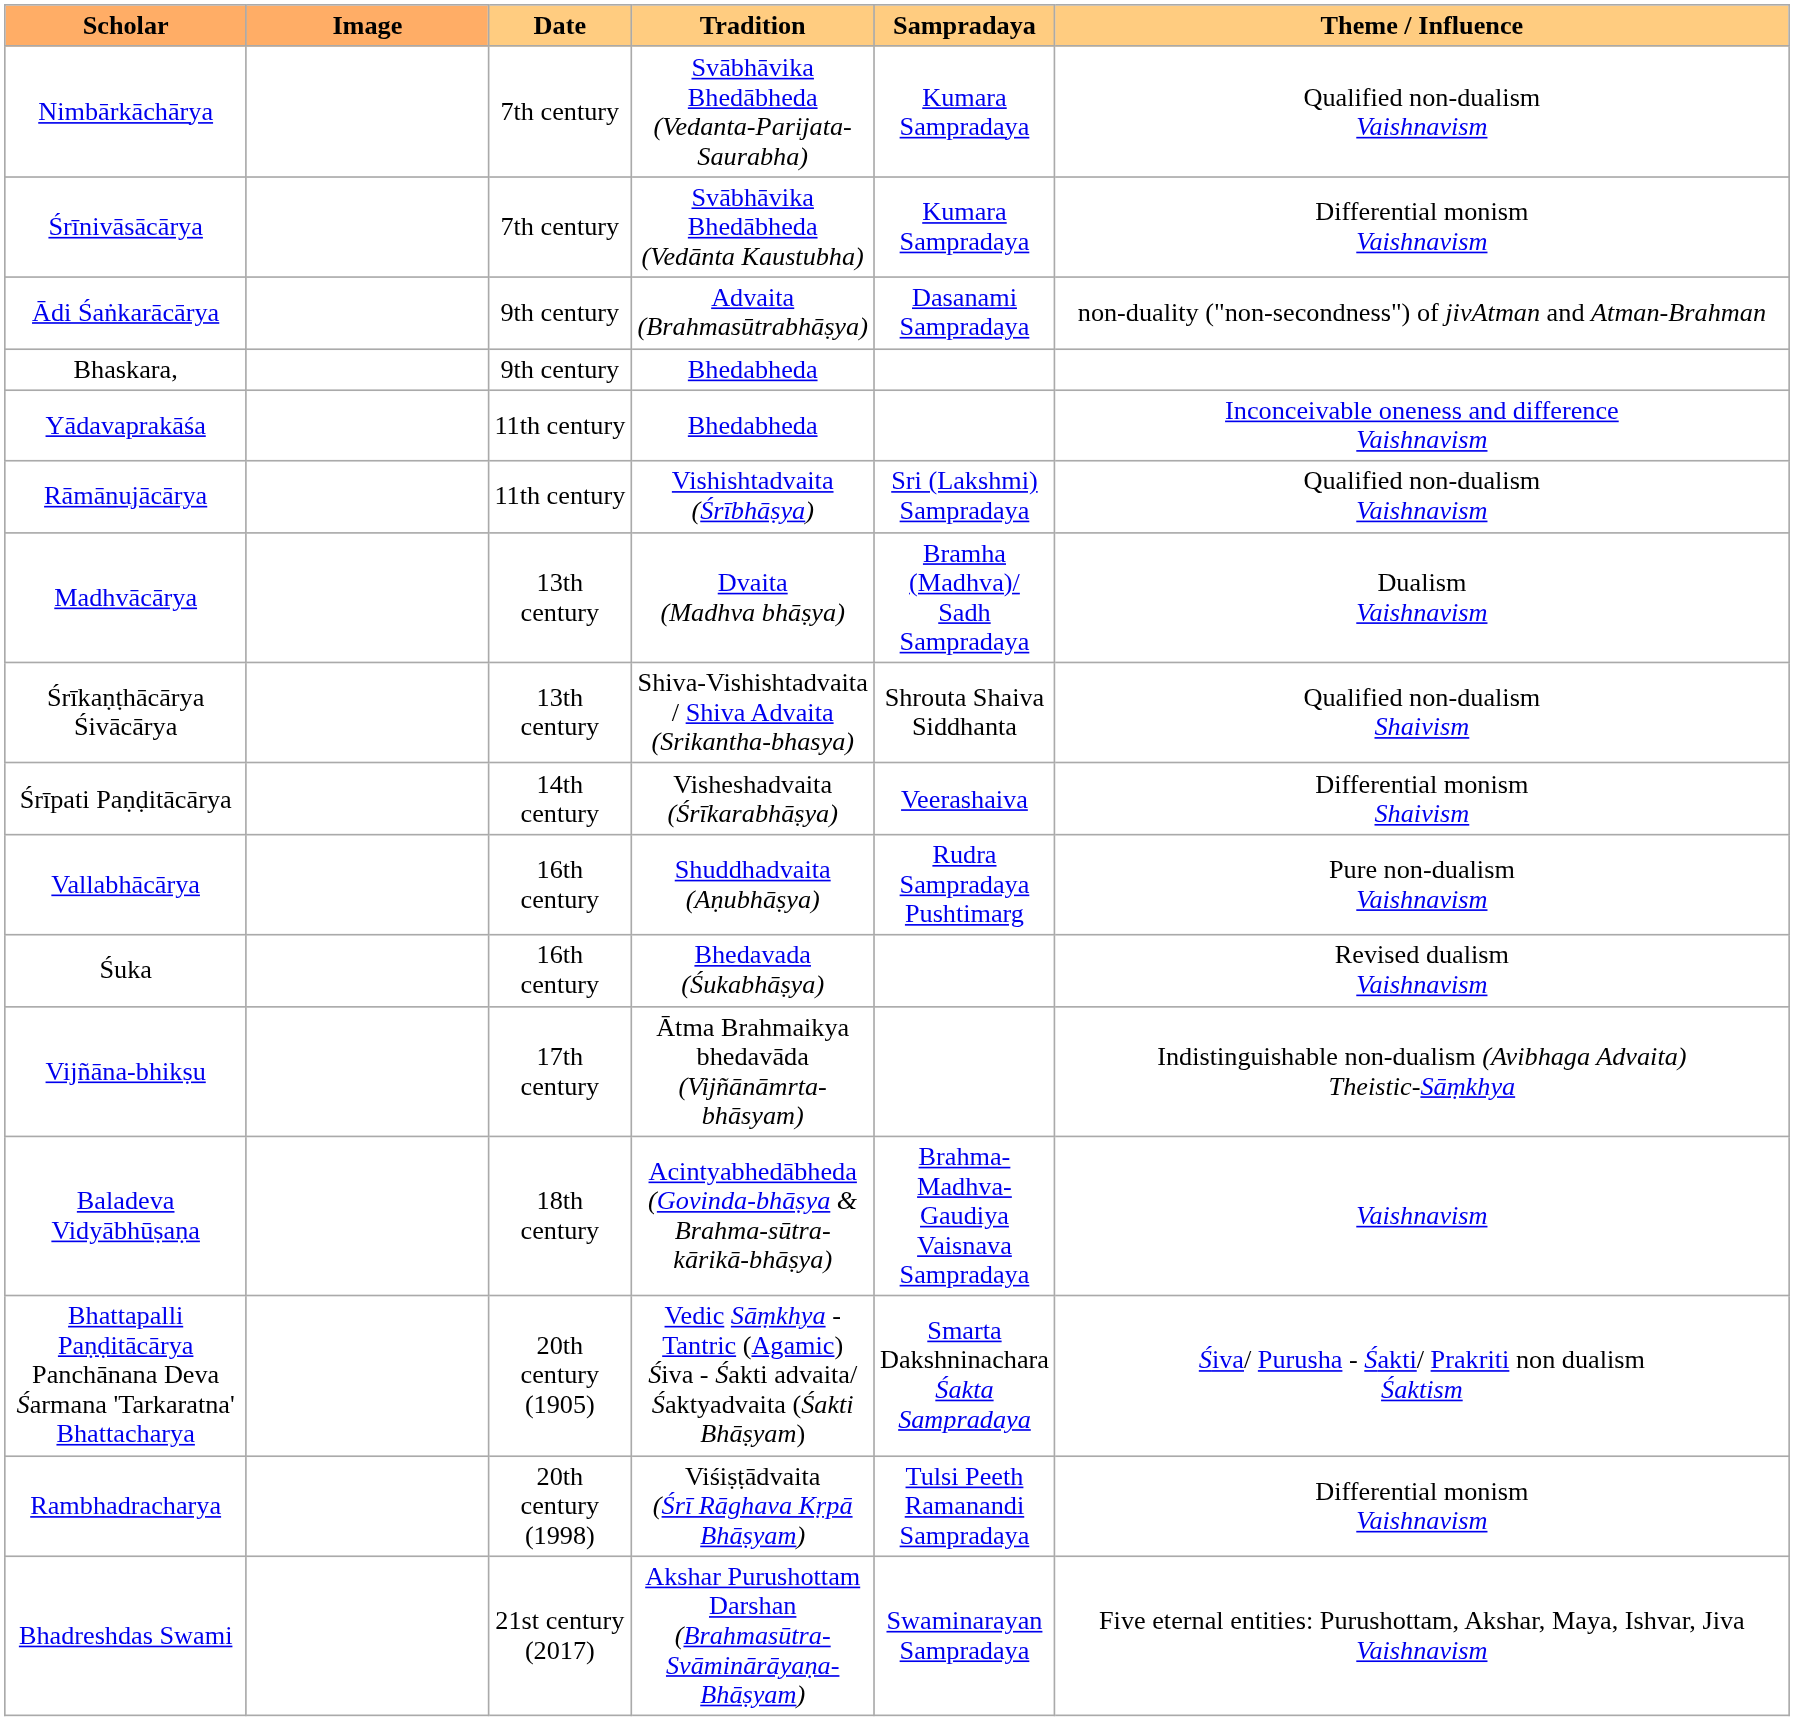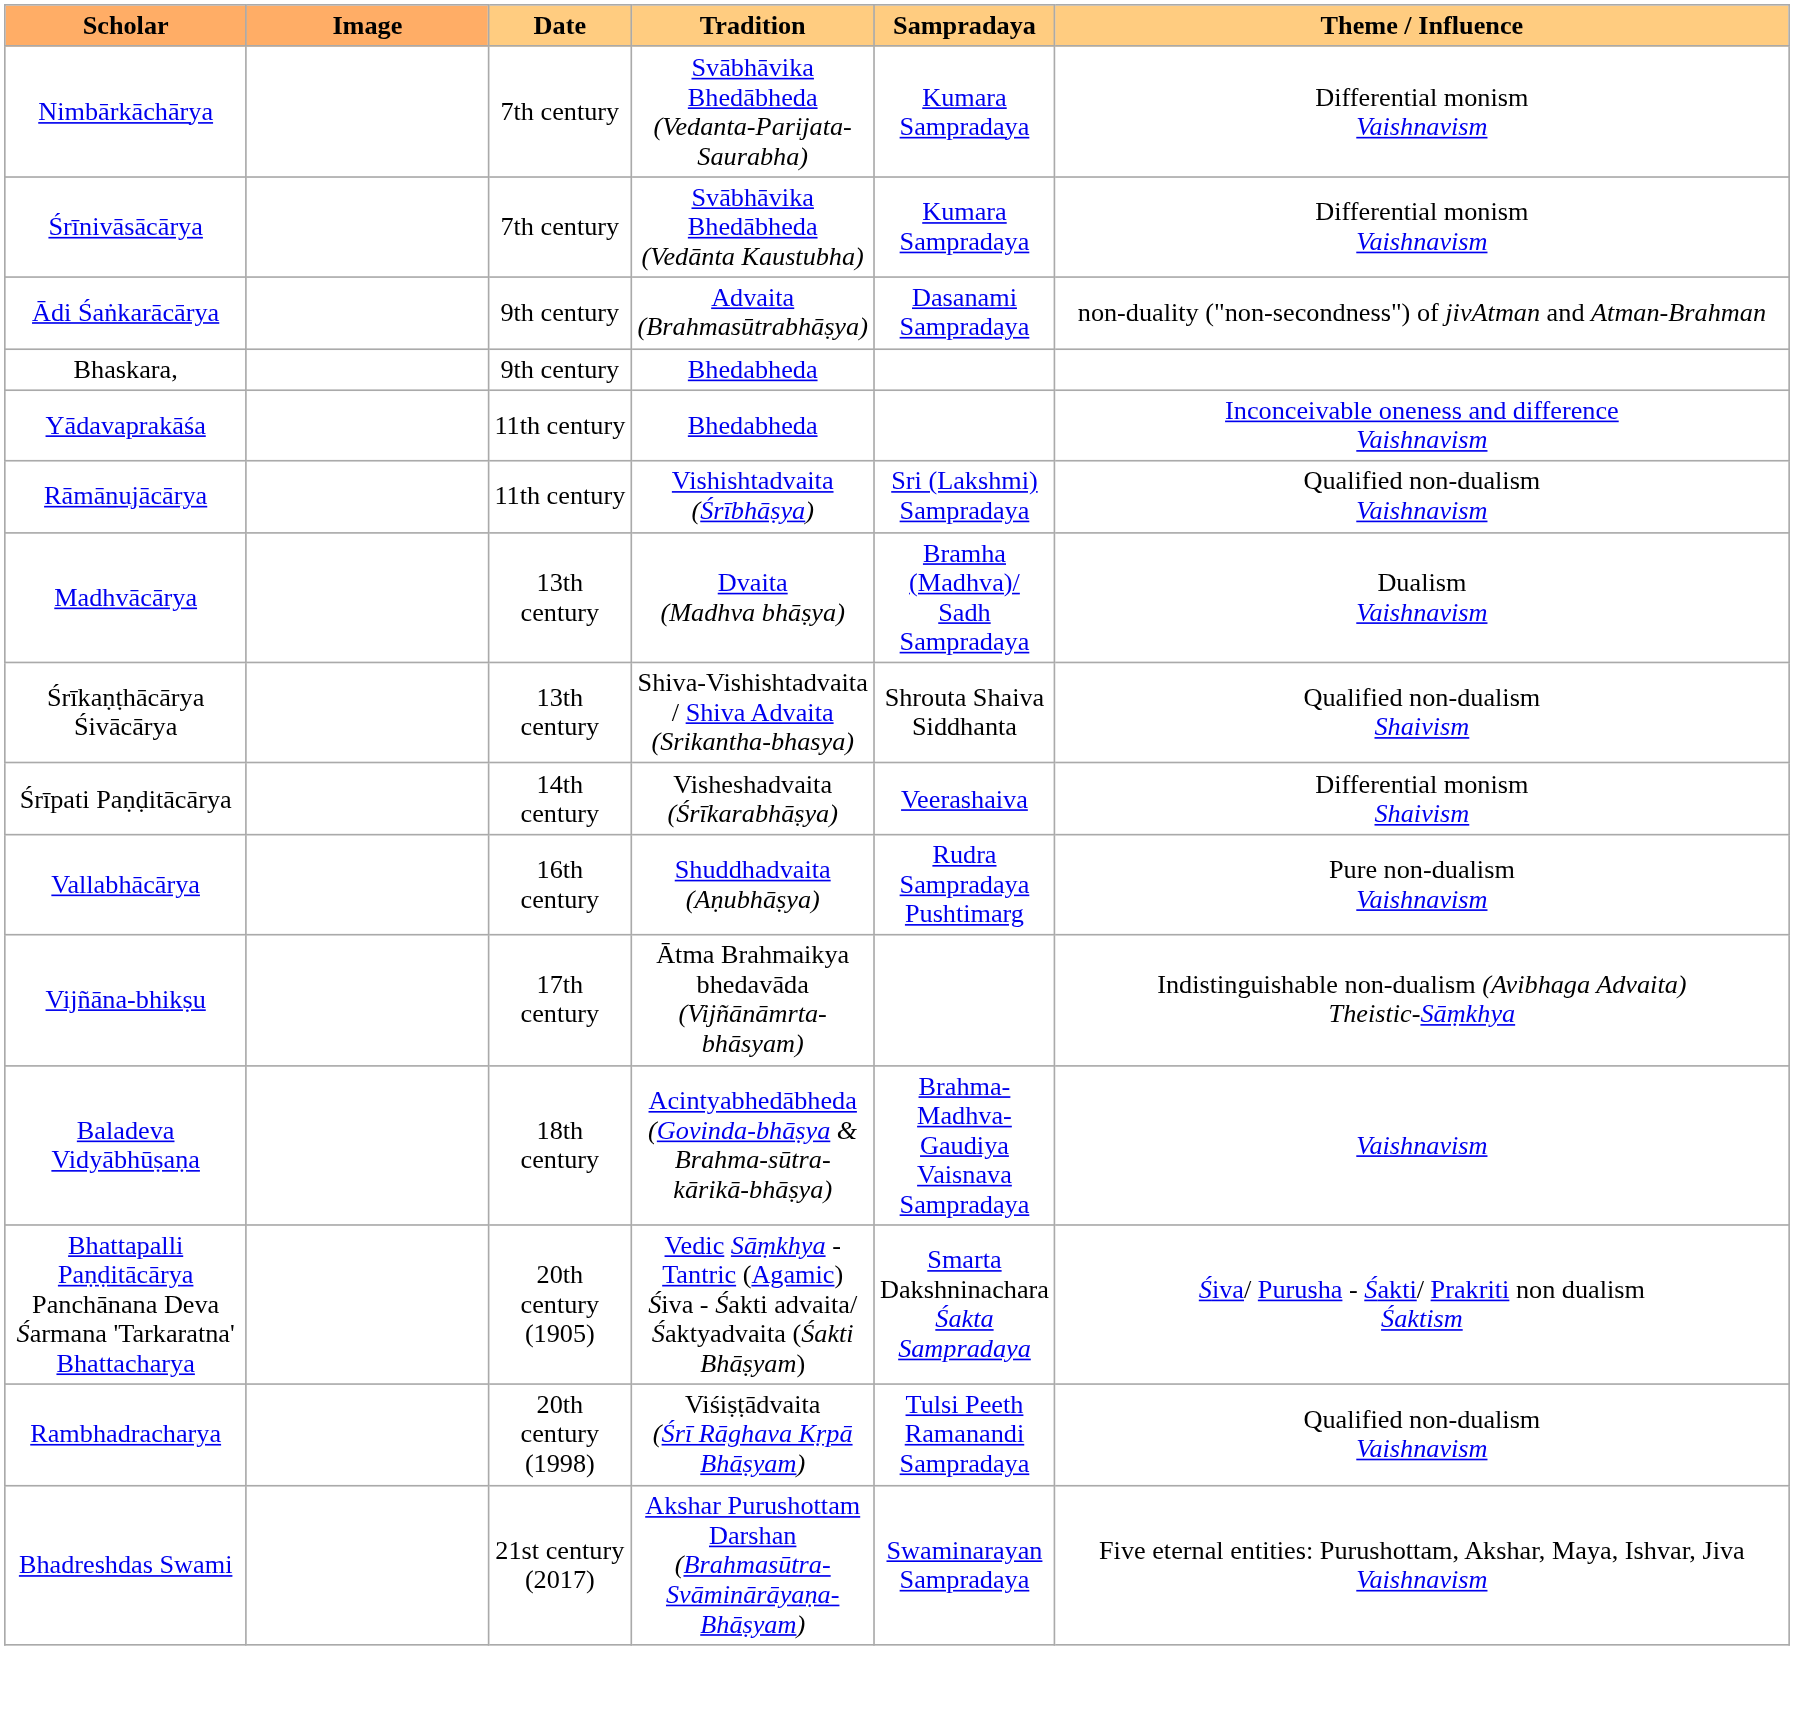Nimbārkāchārya | Theme / Influence: Qualified non-dualism Vaishnavism -> Differential monism Vaishnavism
- row: Śuka | 16th century | Bhedavada (Śukabhāṣya) | Revised dualism Vaishnavism
Rambhadracharya | Theme / Influence: Differential monism Vaishnavism -> Qualified non-dualism Vaishnavism
